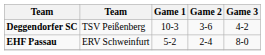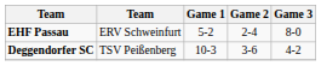rows swapped: EHF Passau <-> Deggendorfer SC
